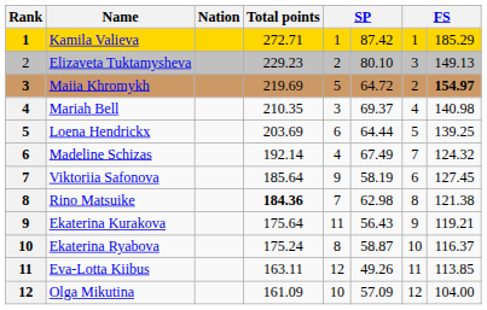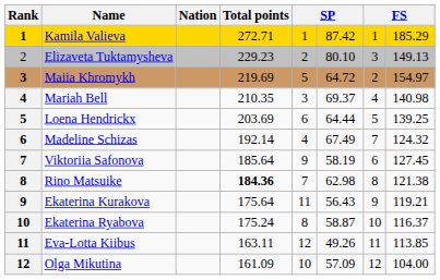Maiia Khromykh | column 8: bold -> normal
